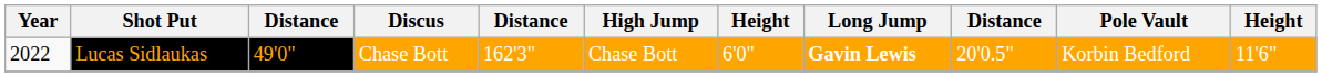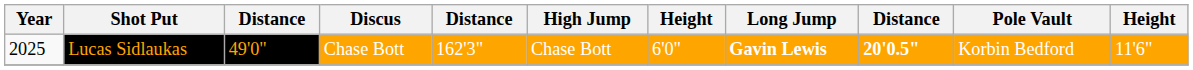Lucas Sidlaukas | Year: 2022 -> 2025
Lucas Sidlaukas | column 9: normal -> bold
